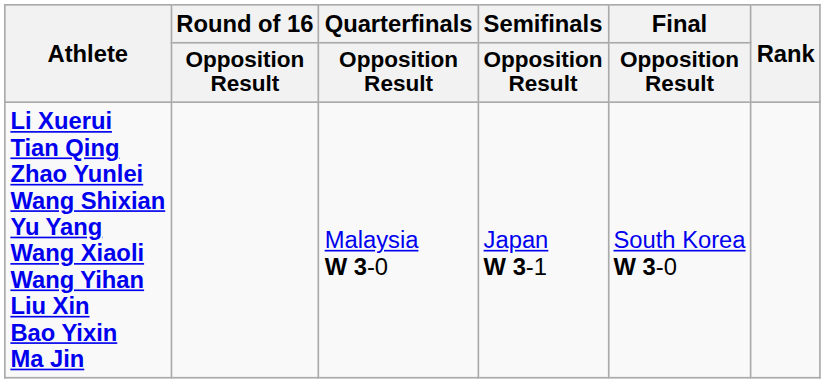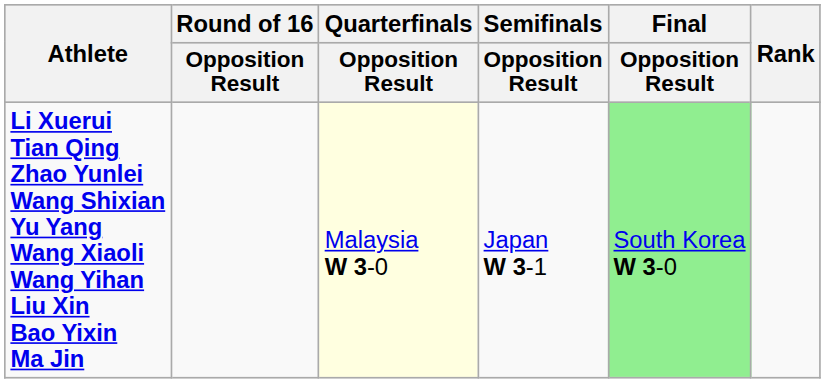row 3 | Quarterfinals / Opposition Result: no background -> lightyellow background
row 3 | Final / Opposition Result: no background -> lightgreen background
